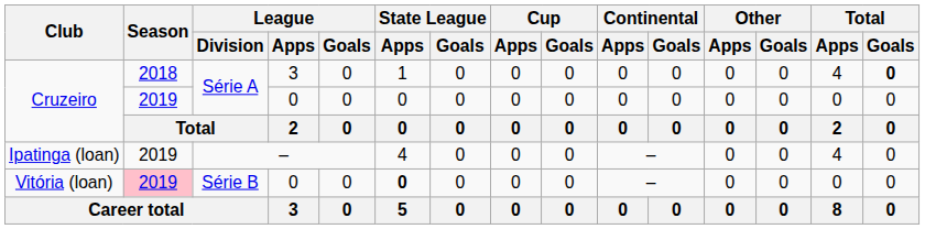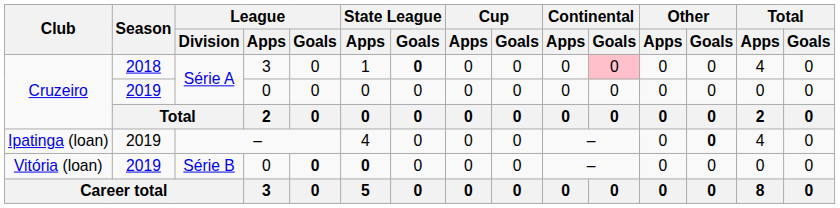Cruzeiro / 3 | State League / Goals: normal -> bold
Cruzeiro / 3 | Continental / Goals: no background -> pink background
Cruzeiro / 3 | Total / Goals: bold -> normal
Ipatinga (loan) | Other / Goals: normal -> bold
Vitória (loan) | Season: pink background -> no background
Vitória (loan) | League / Goals: normal -> bold
